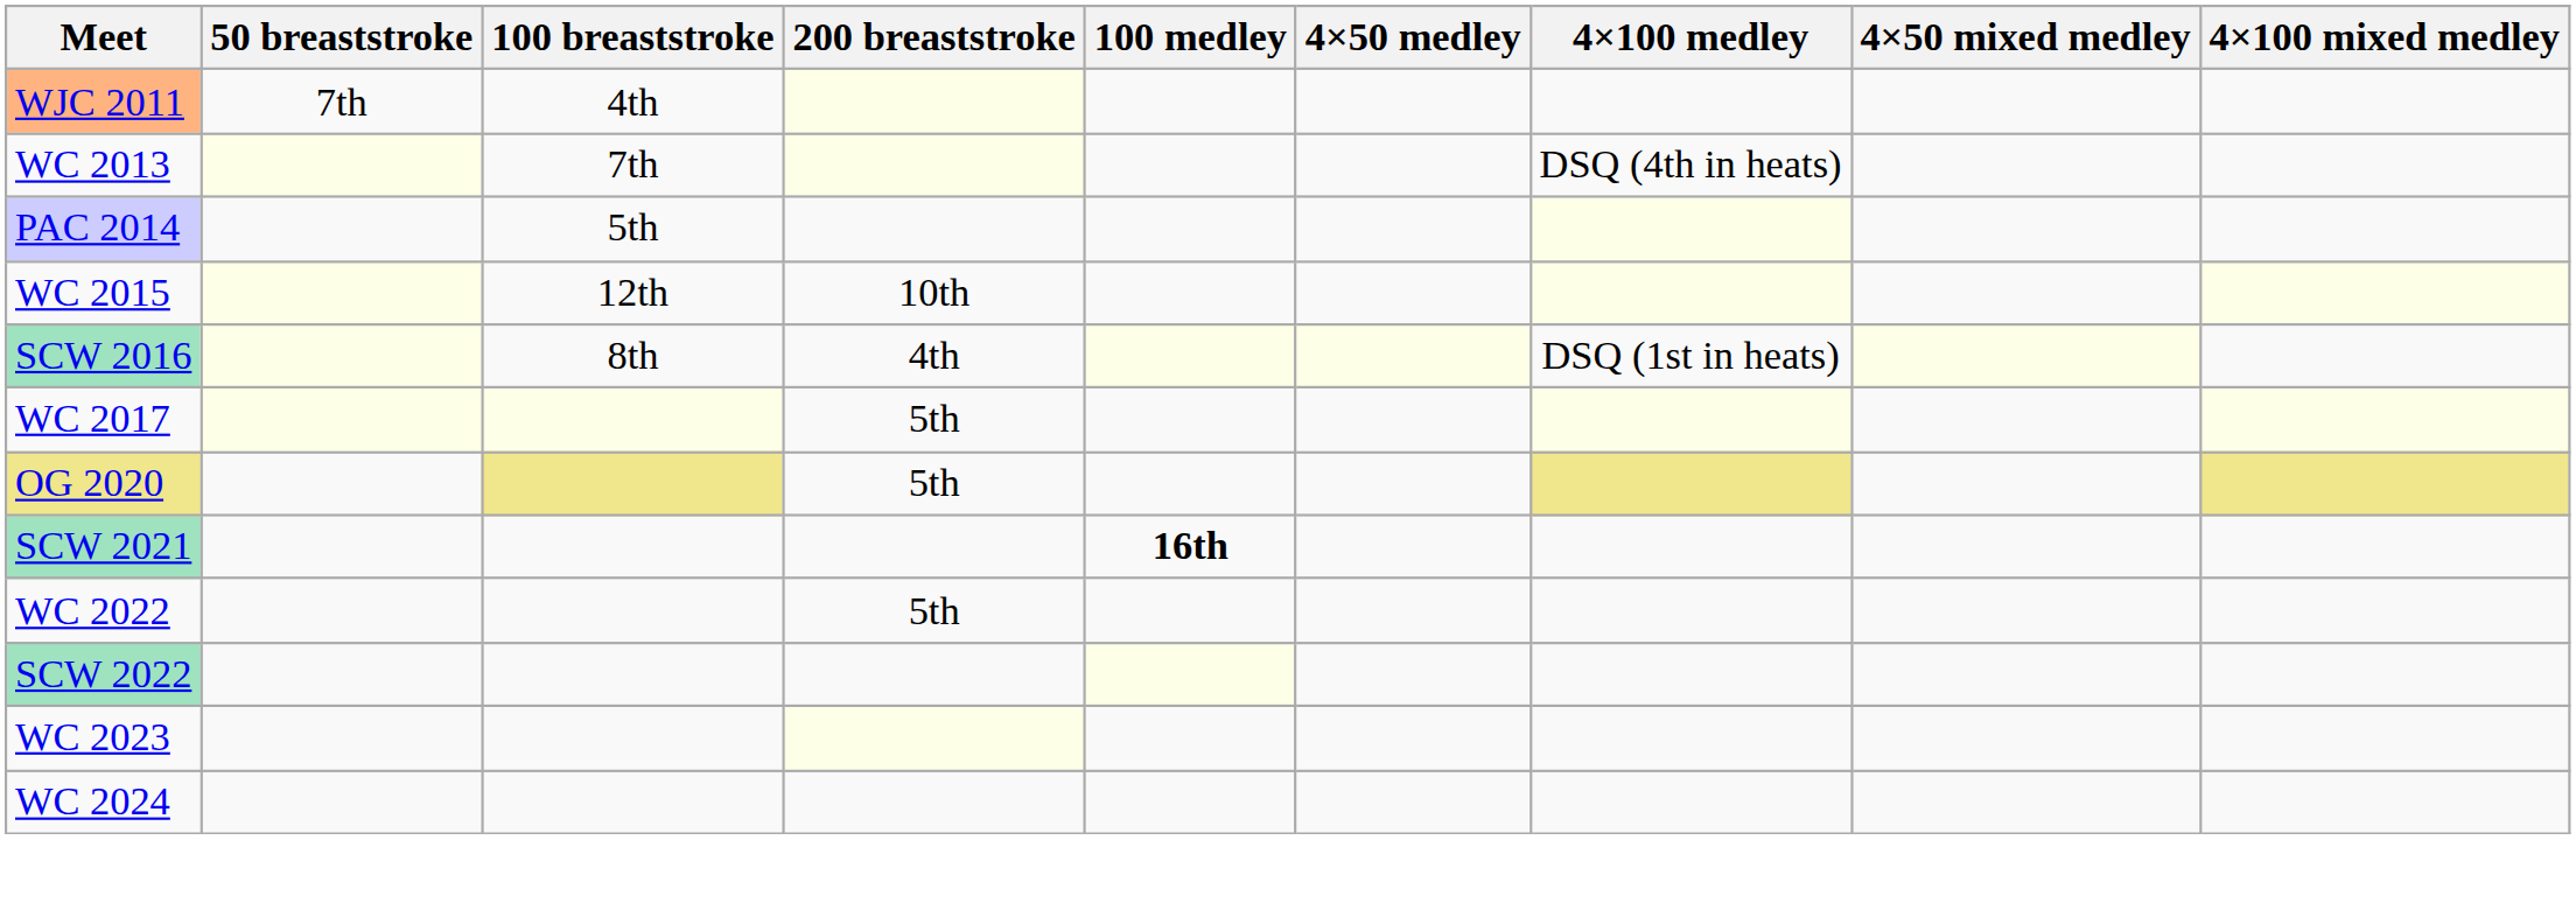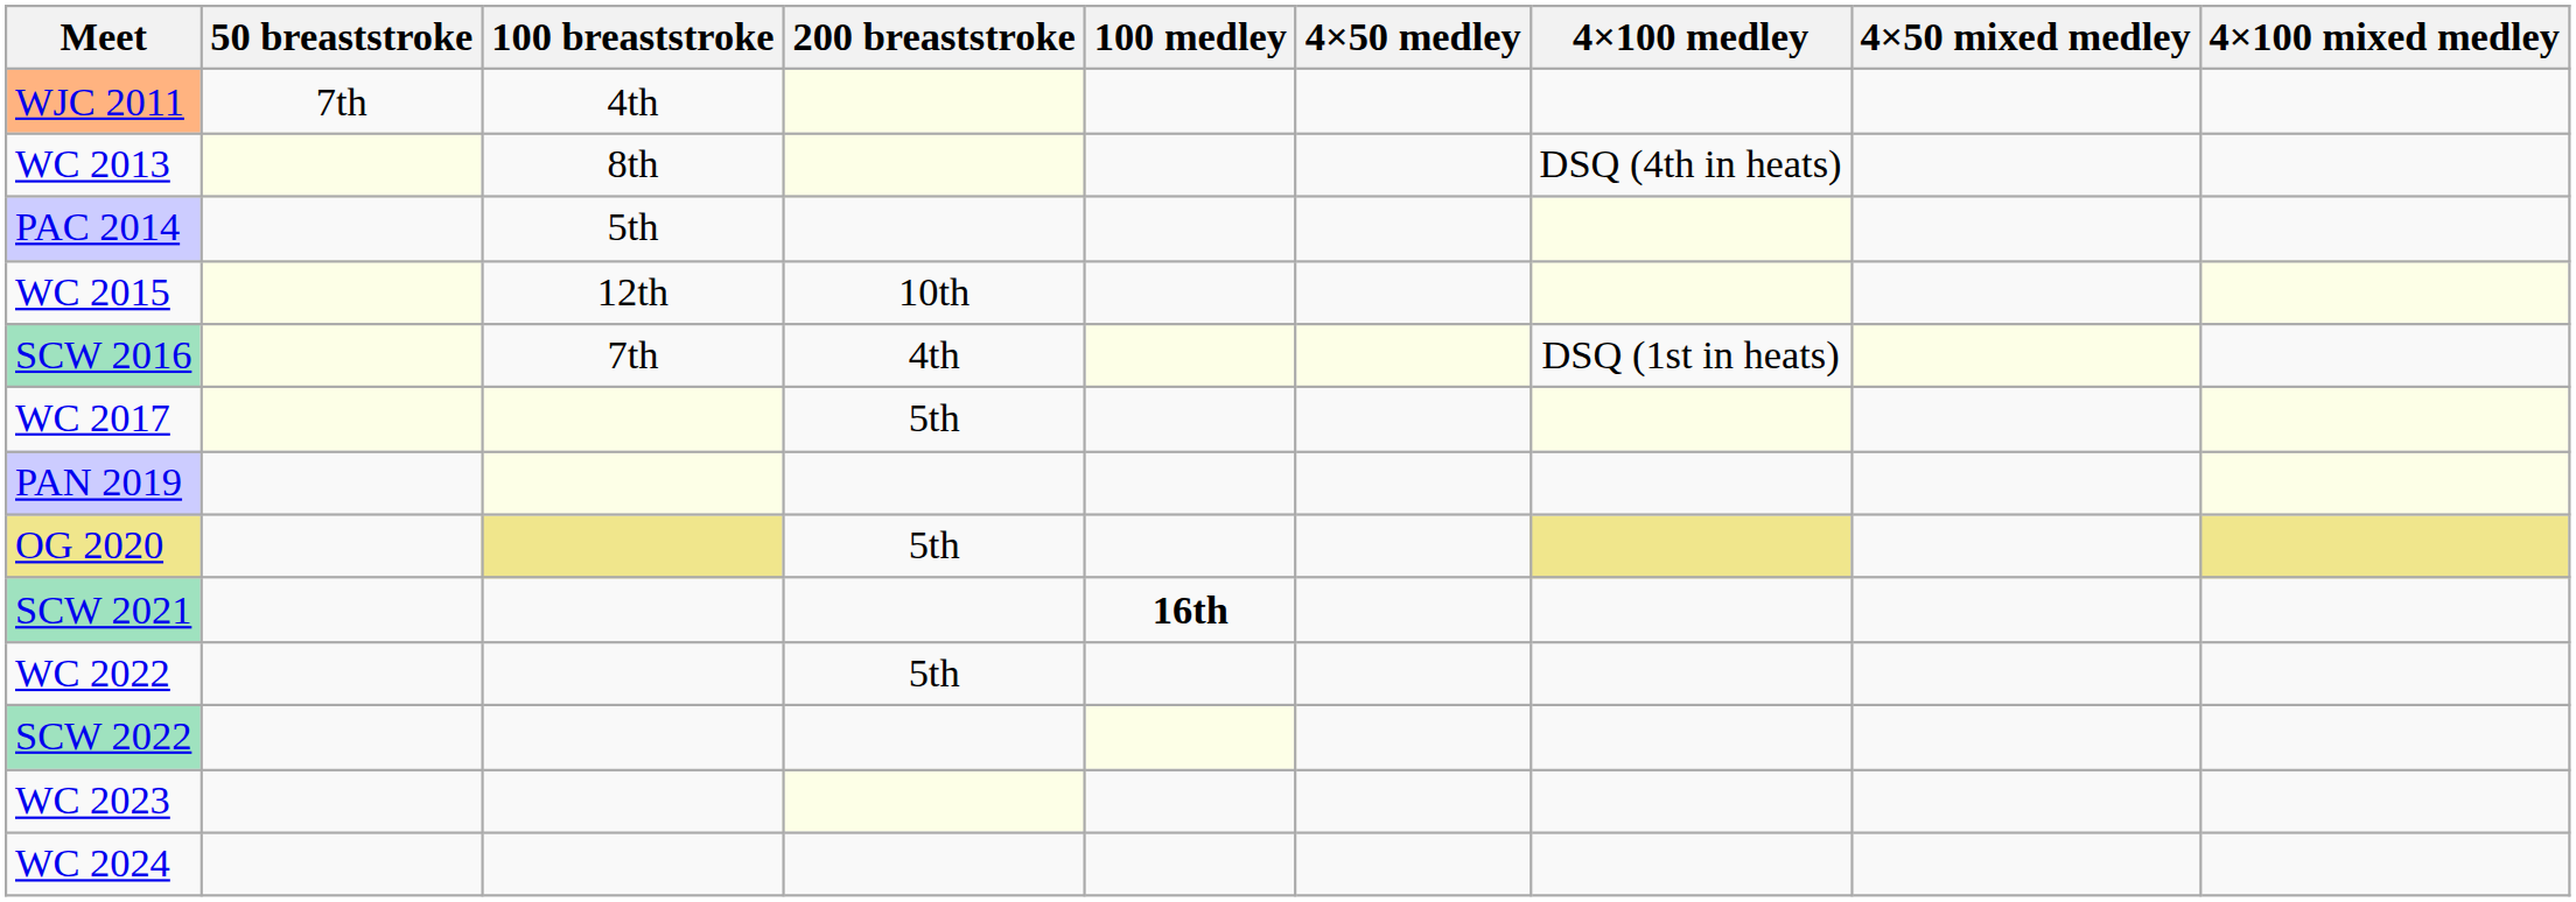WC 2013 | 100 breaststroke: 7th -> 8th
SCW 2016 | 100 breaststroke: 8th -> 7th
+ row: PAN 2019
